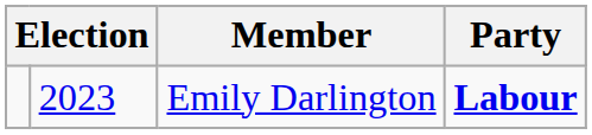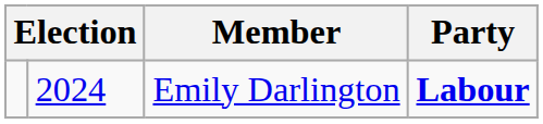Emily Darlington | column 2: 2023 -> 2024
